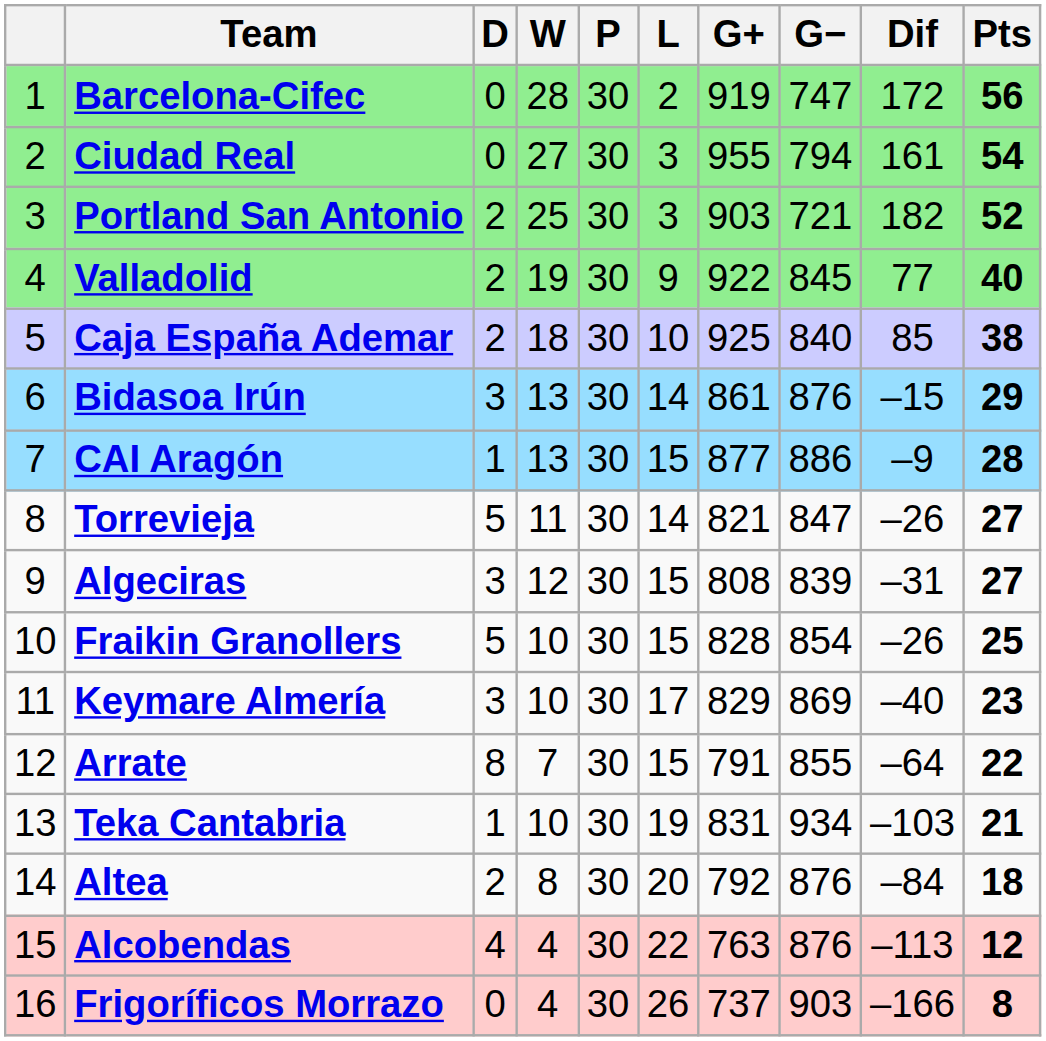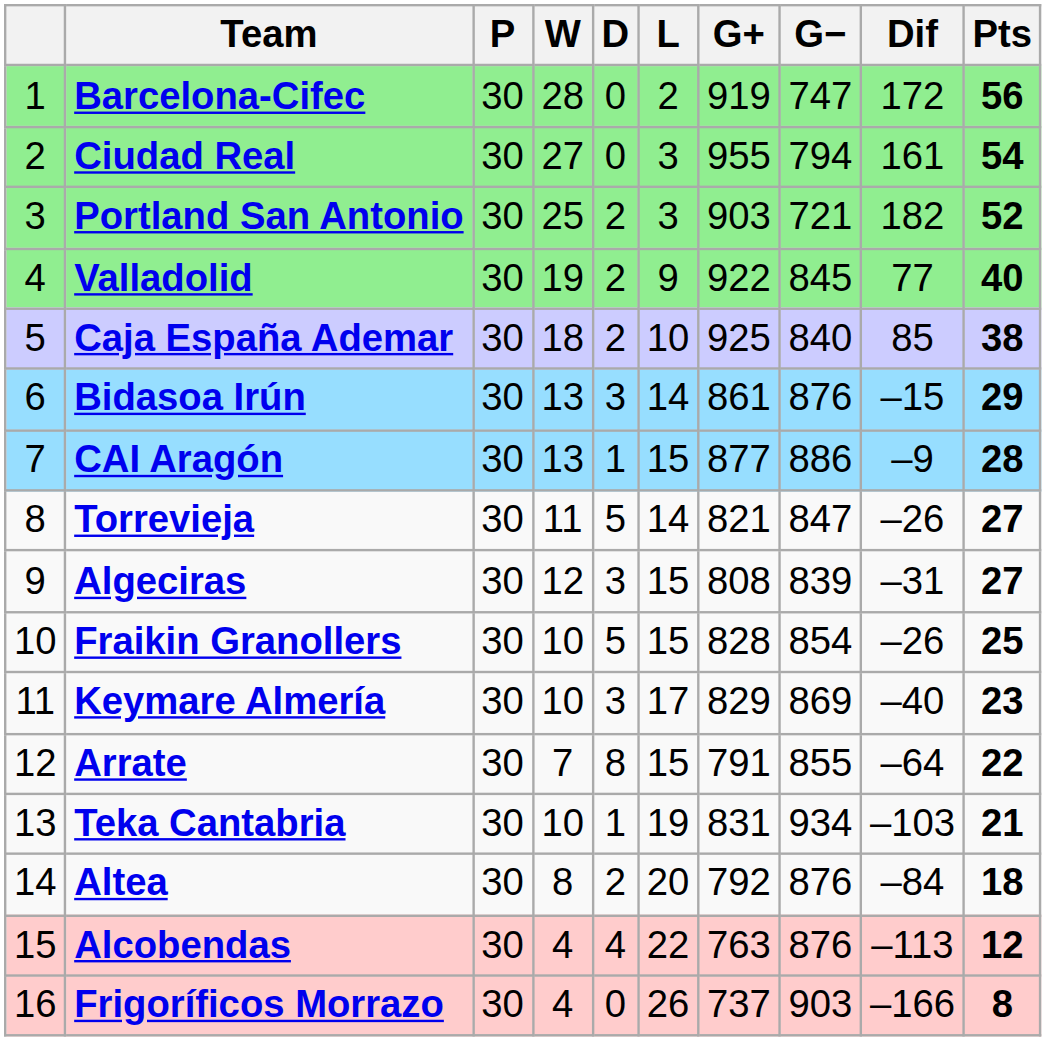columns swapped: P <-> D
